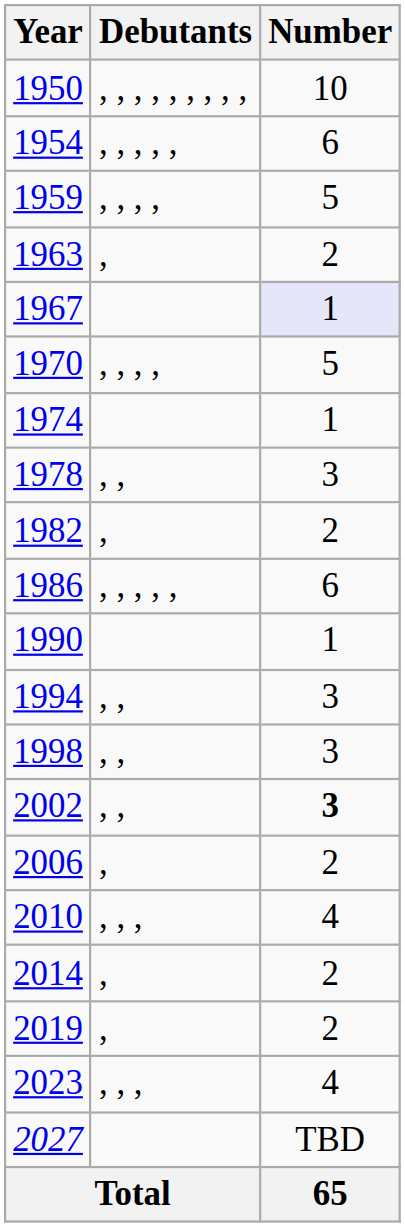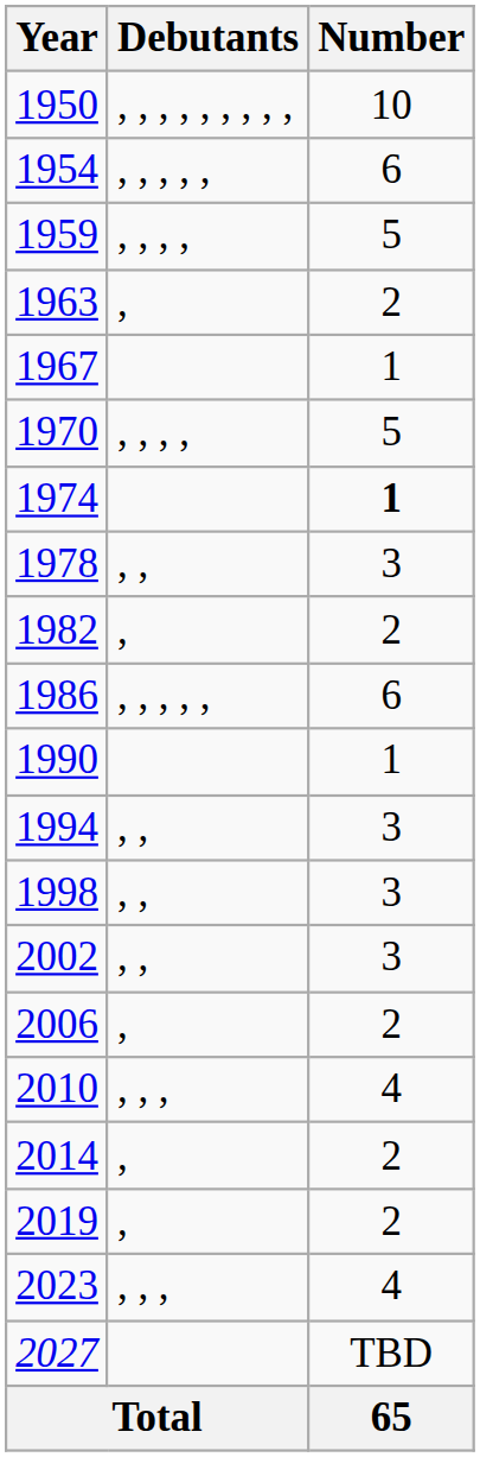1967 | Number: lavender background -> no background
1974 | Number: normal -> bold
2002 | Number: bold -> normal
